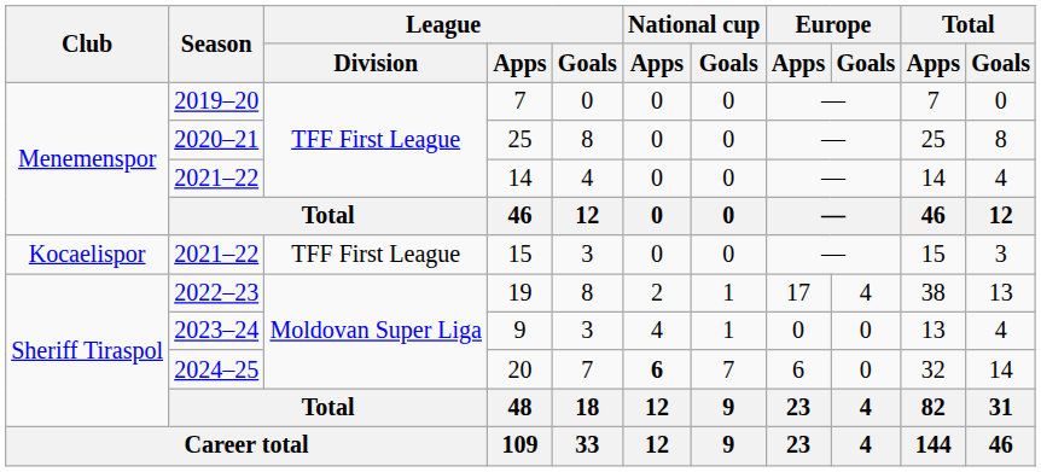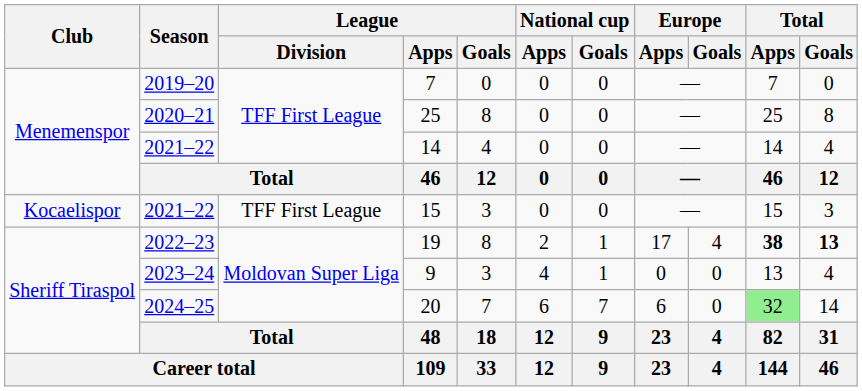19 | Total / Apps: normal -> bold
19 | Total / Goals: normal -> bold
20 | National cup / Apps: bold -> normal
20 | Total / Apps: no background -> lightgreen background
